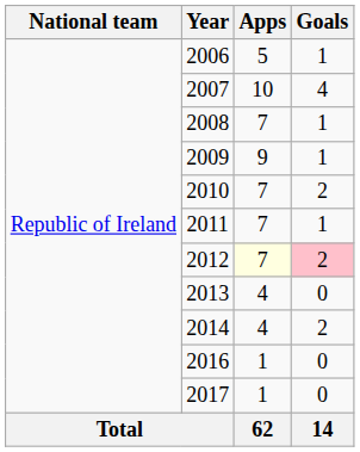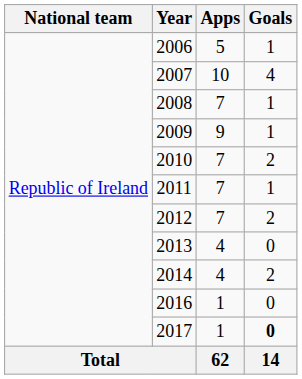2012 | Apps: lightyellow background -> no background
2012 | Goals: pink background -> no background
2017 | Goals: normal -> bold
